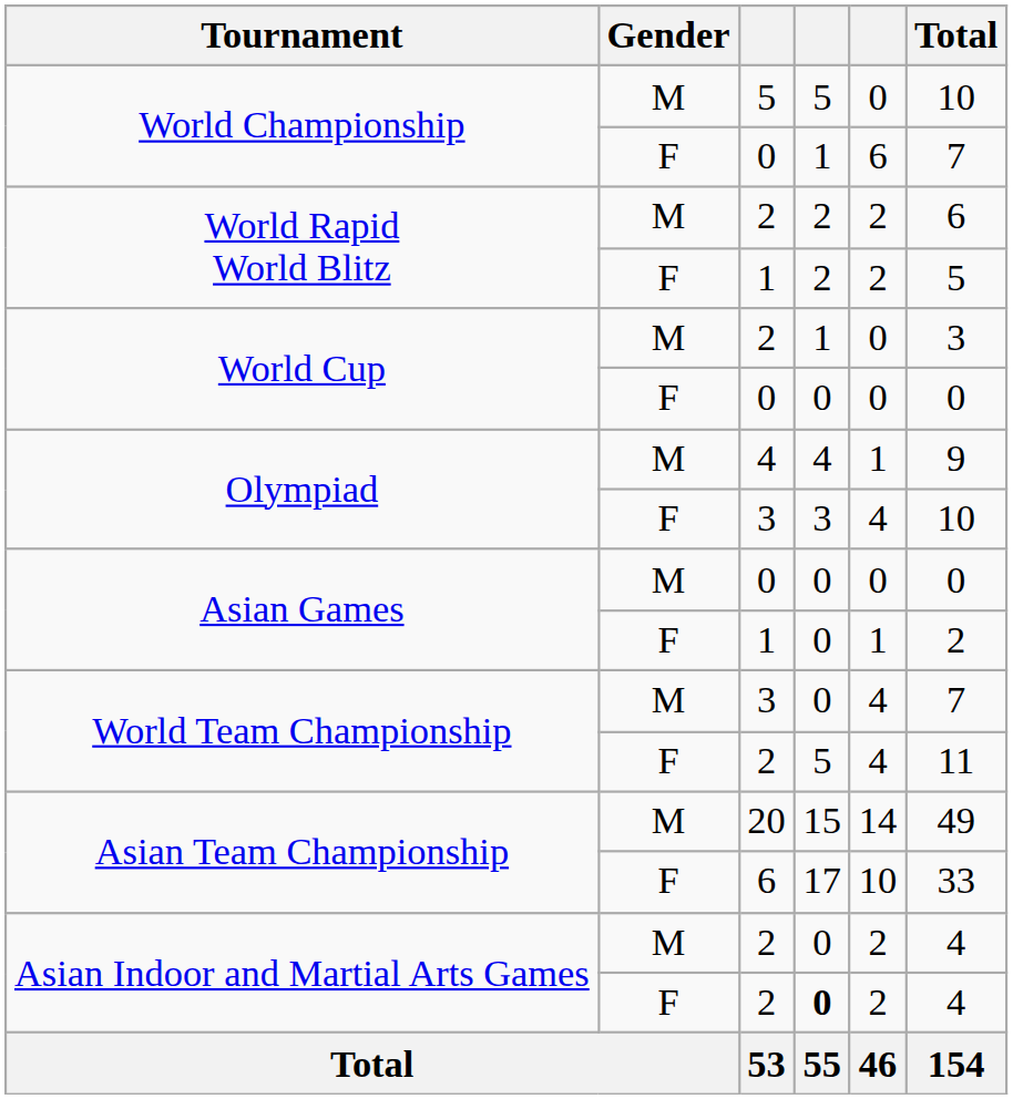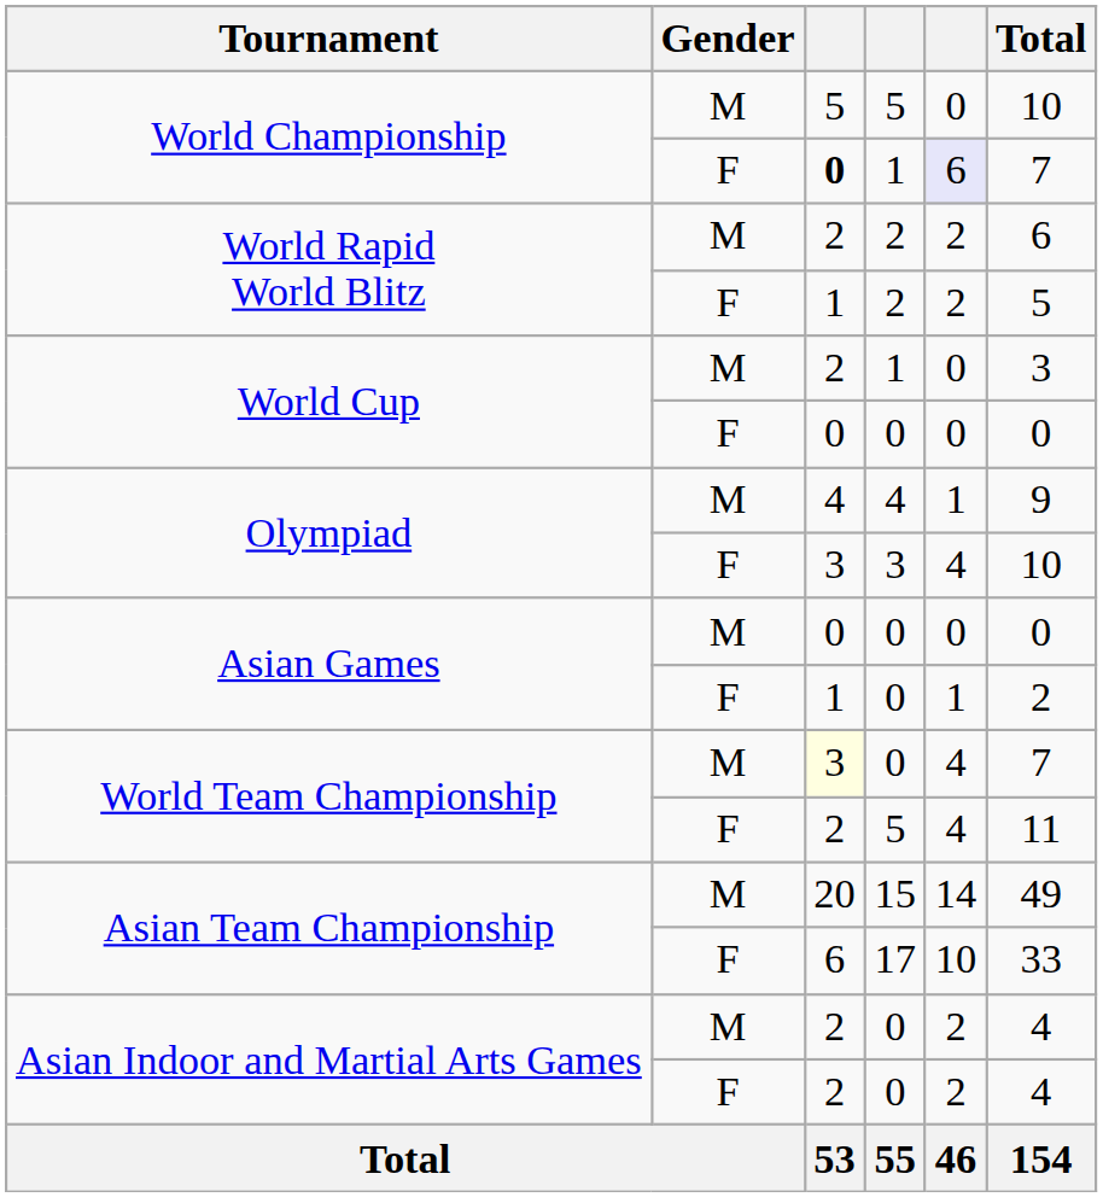World Championship / F | column 3: normal -> bold
World Championship / F | column 5: no background -> lavender background
World Team Championship / M | column 3: no background -> lightyellow background
Asian Indoor and Martial Arts Games / F | column 4: bold -> normal
